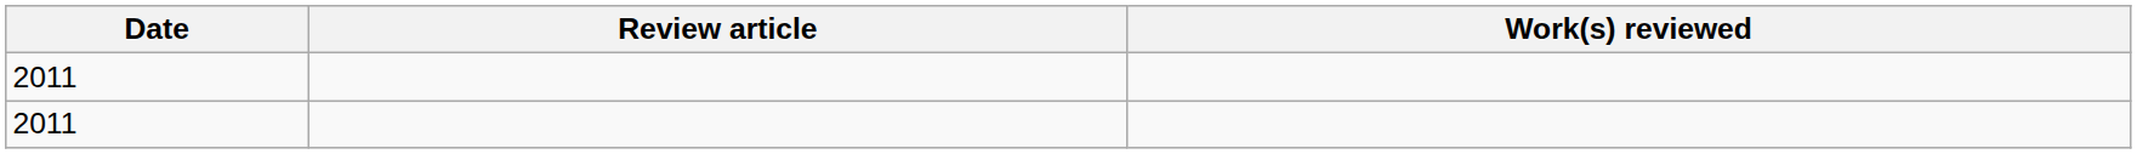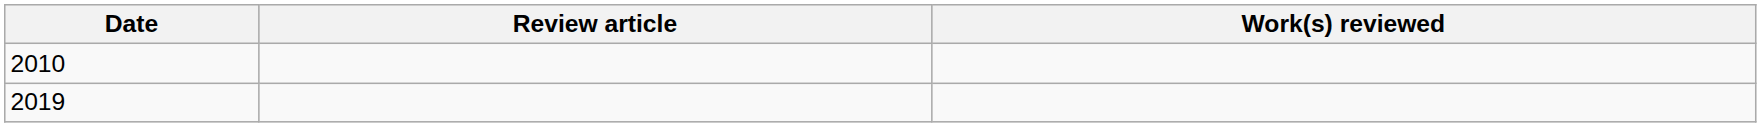row 2 | Date: 2011 -> 2010
row 3 | Date: 2011 -> 2019
